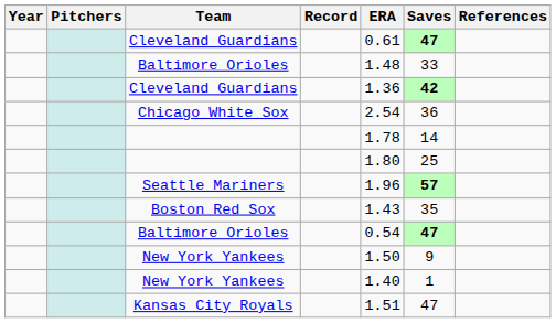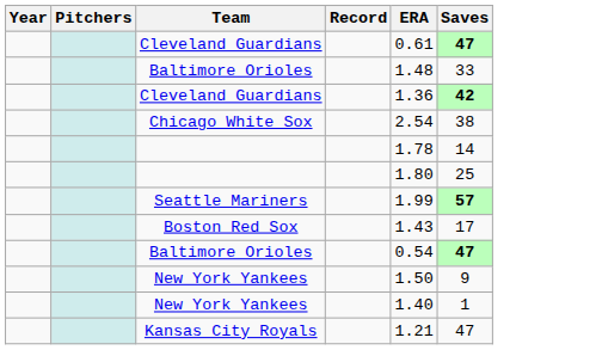- column: References
Chicago White Sox | Saves: 36 -> 38
Seattle Mariners | ERA: 1.96 -> 1.99
Boston Red Sox | Saves: 35 -> 17
Kansas City Royals | ERA: 1.51 -> 1.21
